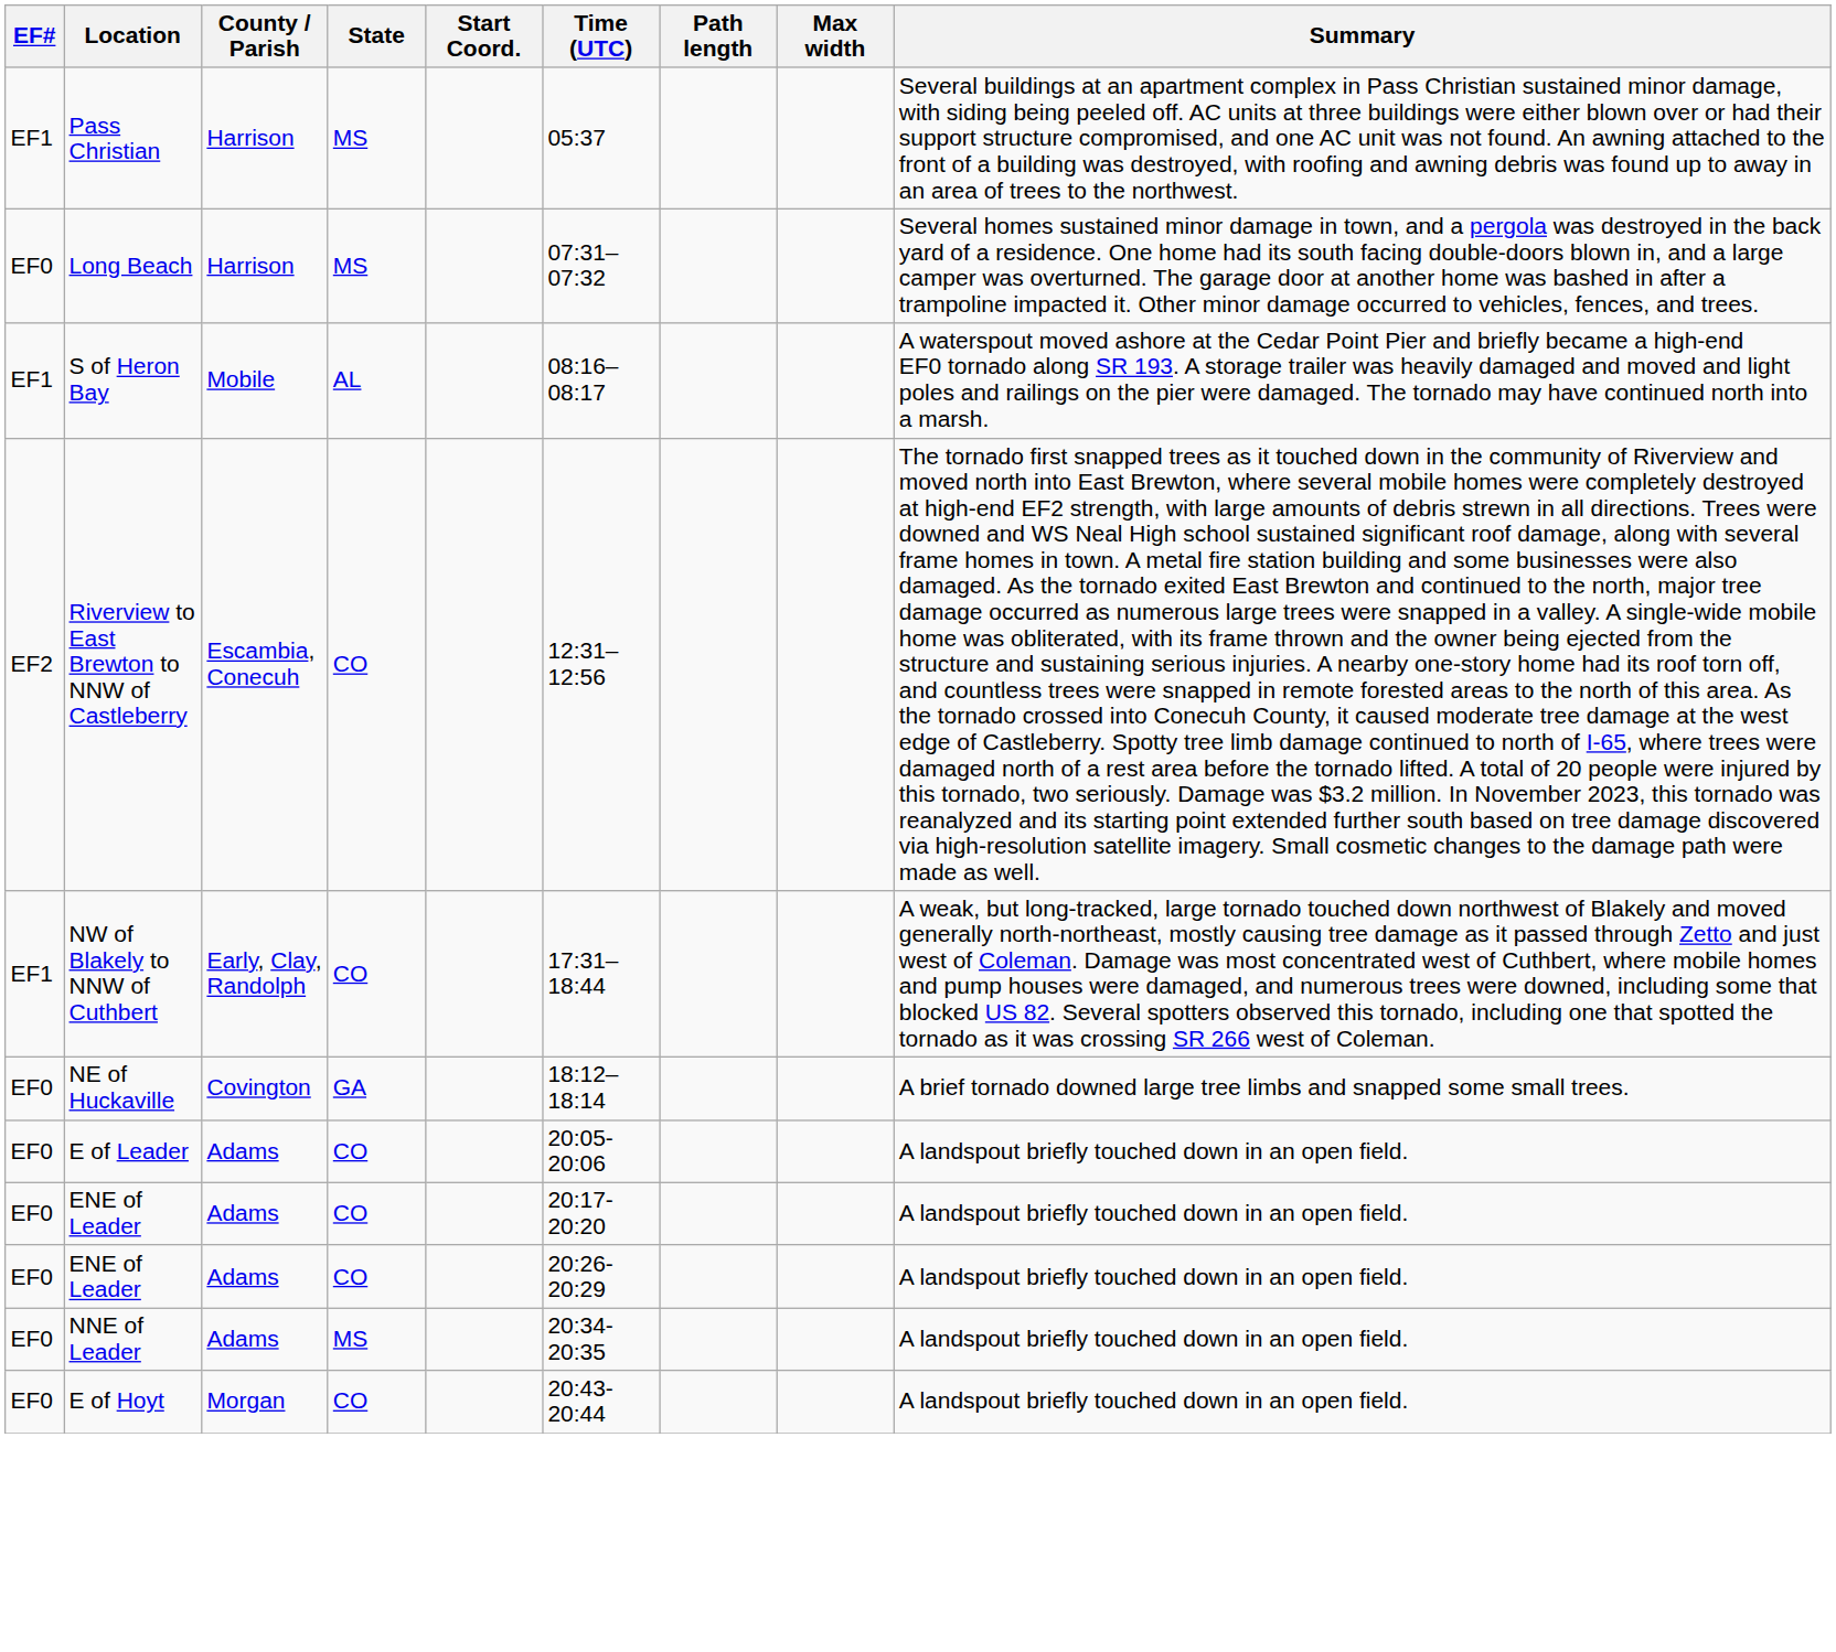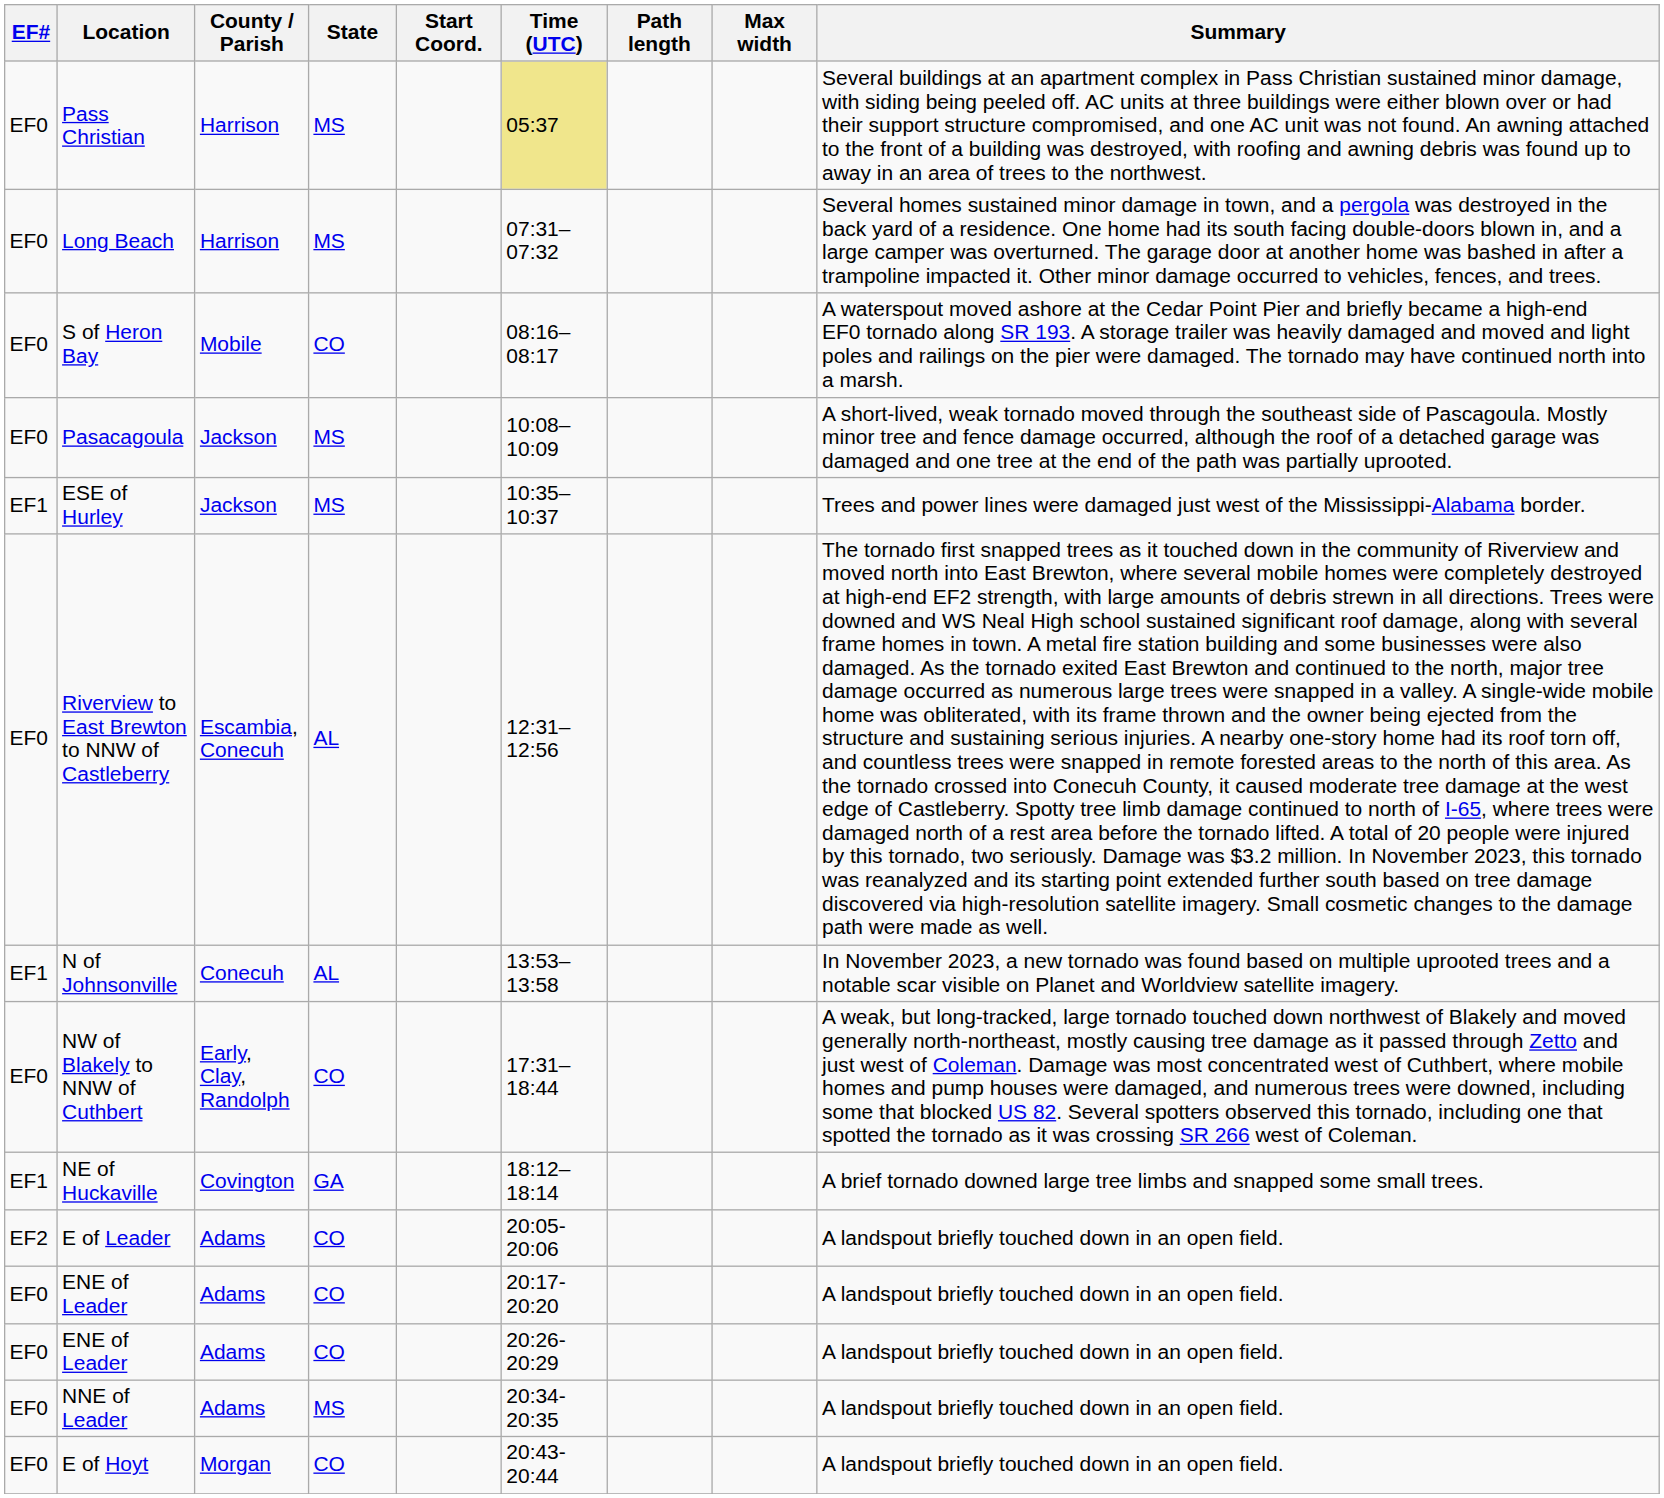Pass Christian | EF#: EF1 -> EF0
Pass Christian | Time (UTC): no background -> khaki background
S of Heron Bay | EF#: EF1 -> EF0
S of Heron Bay | State: AL -> CO
+ row: EF0 | Pasacagoula | Jackson | MS | 10:08–10:09 | A short-lived, weak tornado moved through the southeast side of Pascagoula. Mostly minor tree and fence damage occurred, although the roof of a detached garage was damaged and one tree at the end of the path was partially uprooted.
+ row: EF1 | ESE of Hurley | Jackson | MS | 10:35–10:37 | Trees and power lines were damaged just west of the Mississippi-Alabama border.
Riverview to East Brewton to NNW of Castleberry | EF#: EF2 -> EF0
Riverview to East Brewton to NNW of Castleberry | State: CO -> AL
+ row: EF1 | N of Johnsonville | Conecuh | AL | 13:53–13:58 | In November 2023, a new tornado was found based on multiple uprooted trees and a notable scar visible on Planet and Worldview satellite imagery.
NW of Blakely to NNW of Cuthbert | EF#: EF1 -> EF0
NE of Huckaville | EF#: EF0 -> EF1
E of Leader | EF#: EF0 -> EF2
